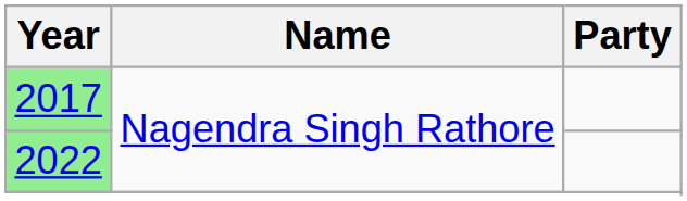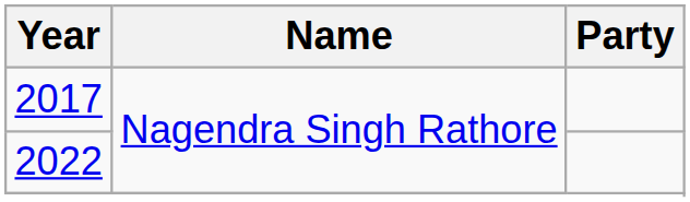2017 | Year: lightgreen background -> no background
2022 | Year: lightgreen background -> no background
